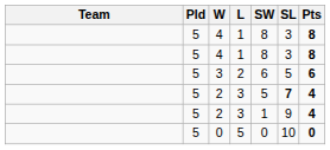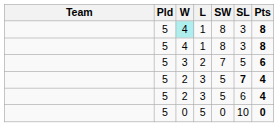row 2 | W: no background -> paleturquoise background
row 4 | SW: 6 -> 7
row 6 | SW: 1 -> 5
row 6 | SL: 9 -> 6
